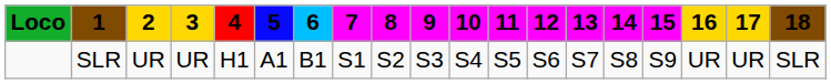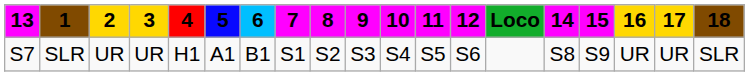columns swapped: Loco <-> 13
